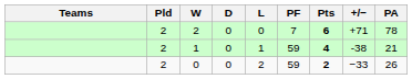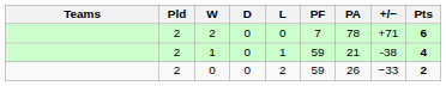columns swapped: PA <-> Pts
